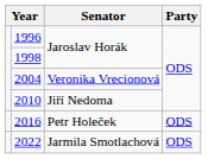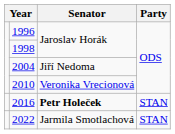2004 | Senator: Veronika Vrecionová -> Jiří Nedoma
2010 | Senator: Jiří Nedoma -> Veronika Vrecionová
2016 | Senator: normal -> bold
2016 | Party: ODS -> STAN
2022 | Party: ODS -> STAN
